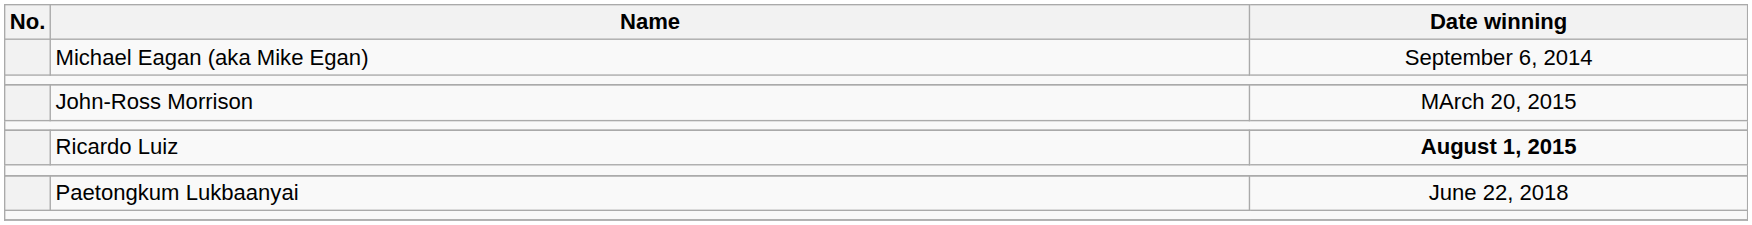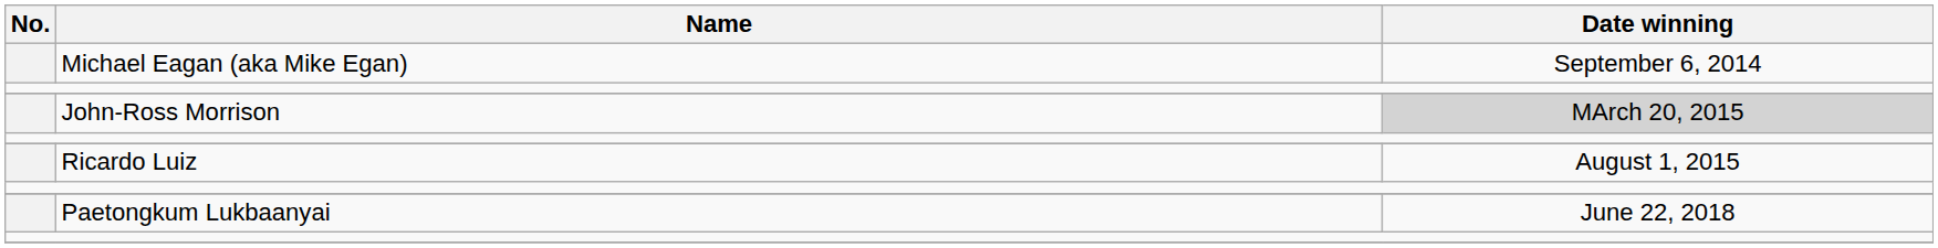John-Ross Morrison | Date winning: no background -> lightgrey background
Ricardo Luiz | Date winning: bold -> normal
